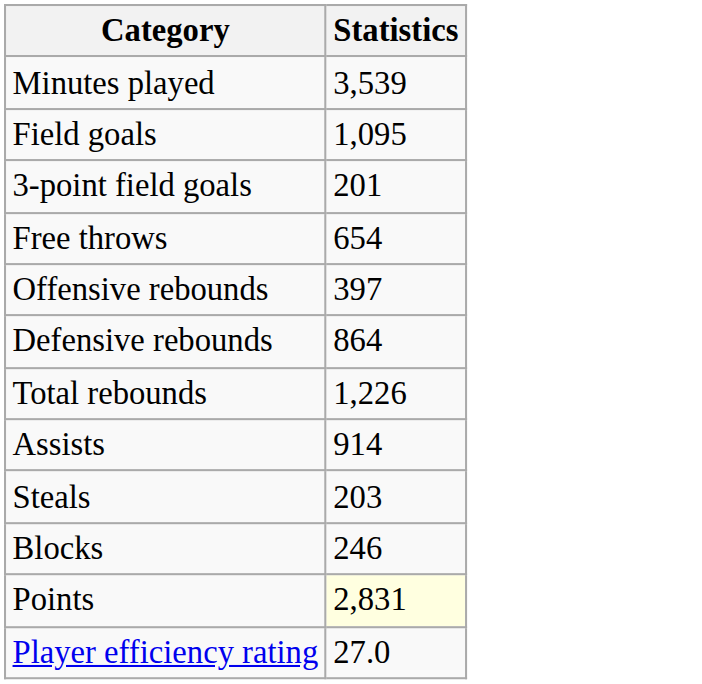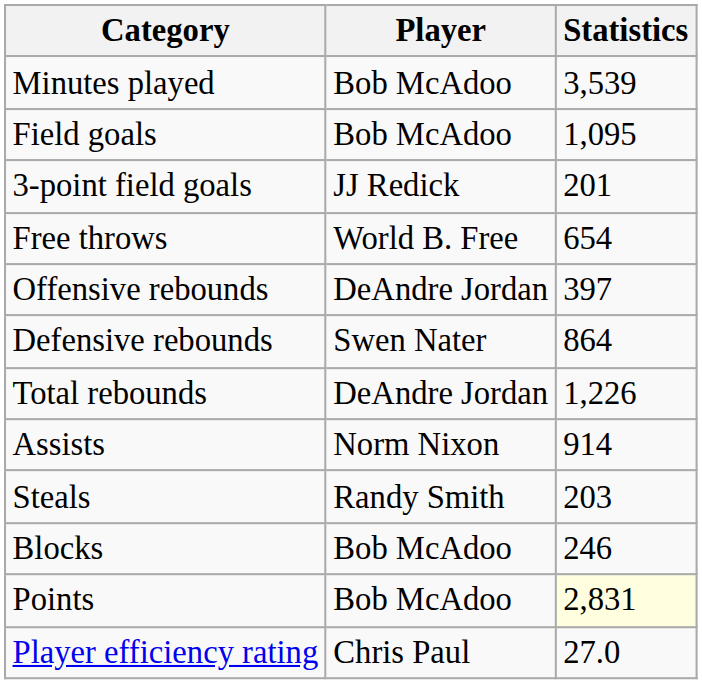+ column: Player | Bob McAdoo | Bob McAdoo | JJ Redick | World B. Free | DeAndre Jordan | Swen Nater | DeAndre Jordan | Norm Nixon | Randy Smith | Bob McAdoo | Bob McAdoo | Chris Paul
